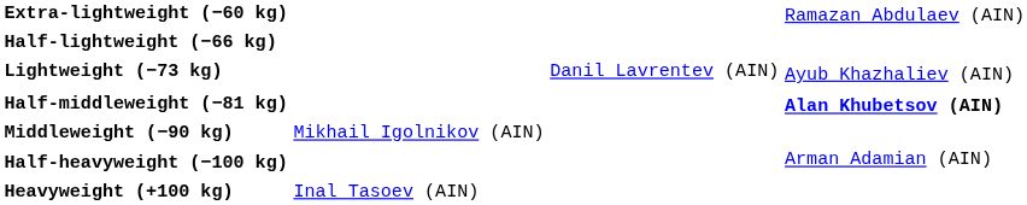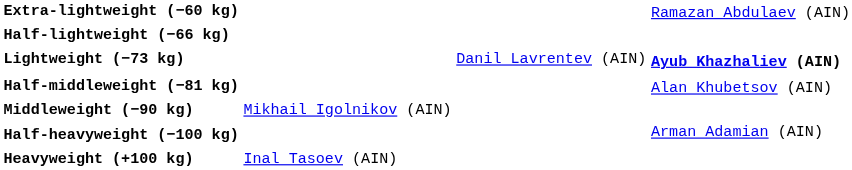Lightweight (−73 kg) / Ayub Khazhaliev (AIN) | column 4: normal -> bold
Half-middleweight (−81 kg) / Alan Khubetsov (AIN) | column 4: bold -> normal
